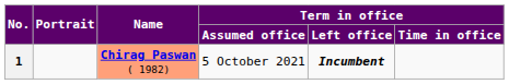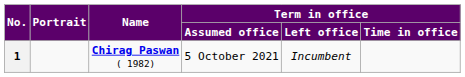1 | Name: lightsalmon background -> no background
1 | Term in office / Left office: bold -> normal
